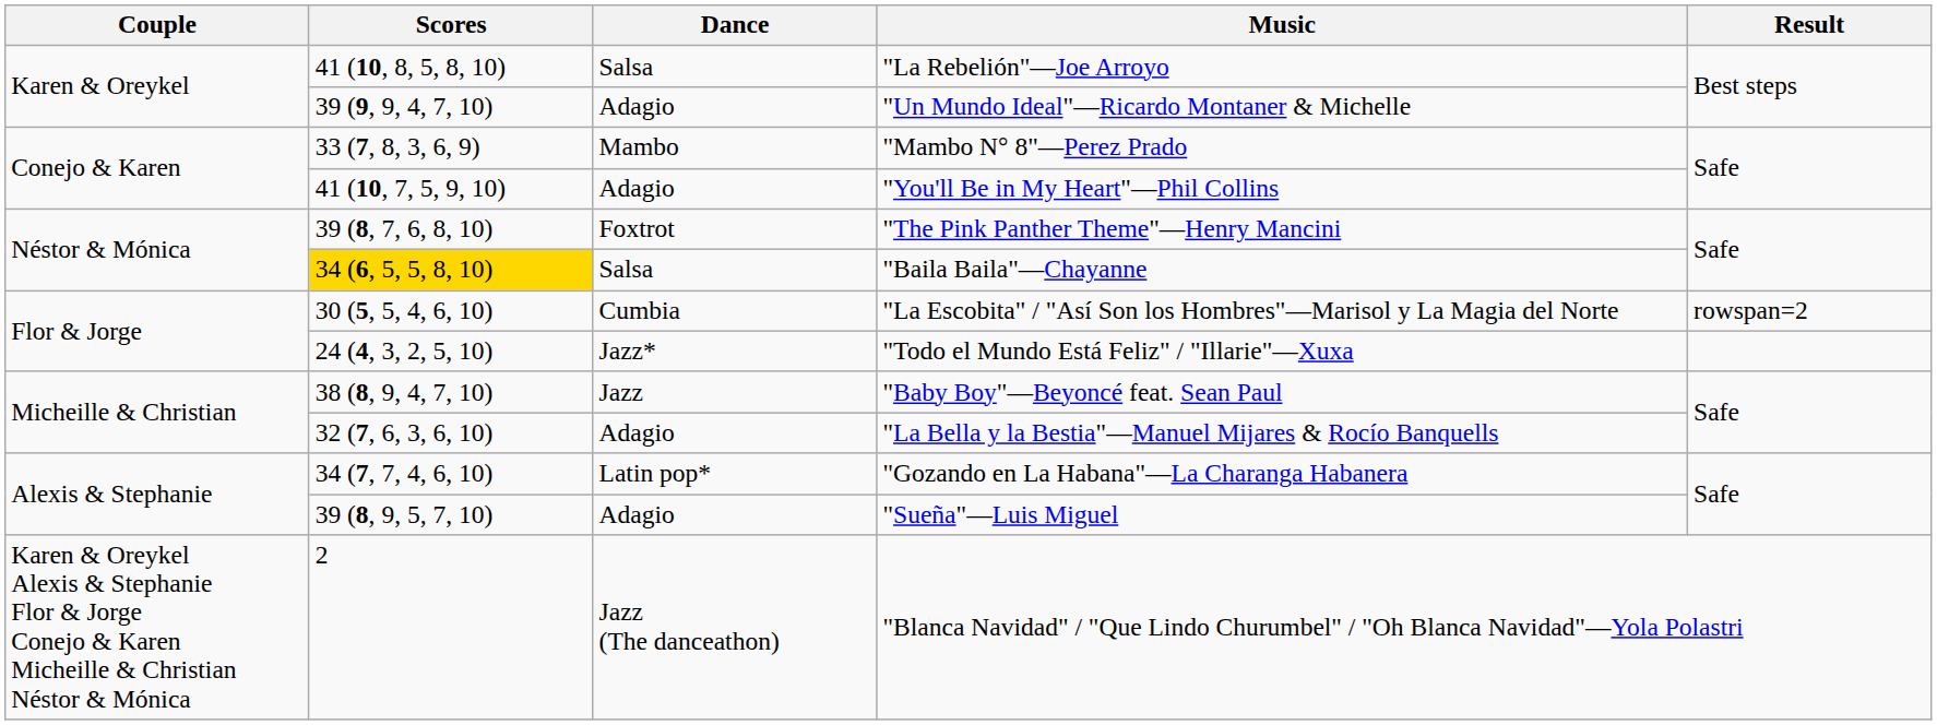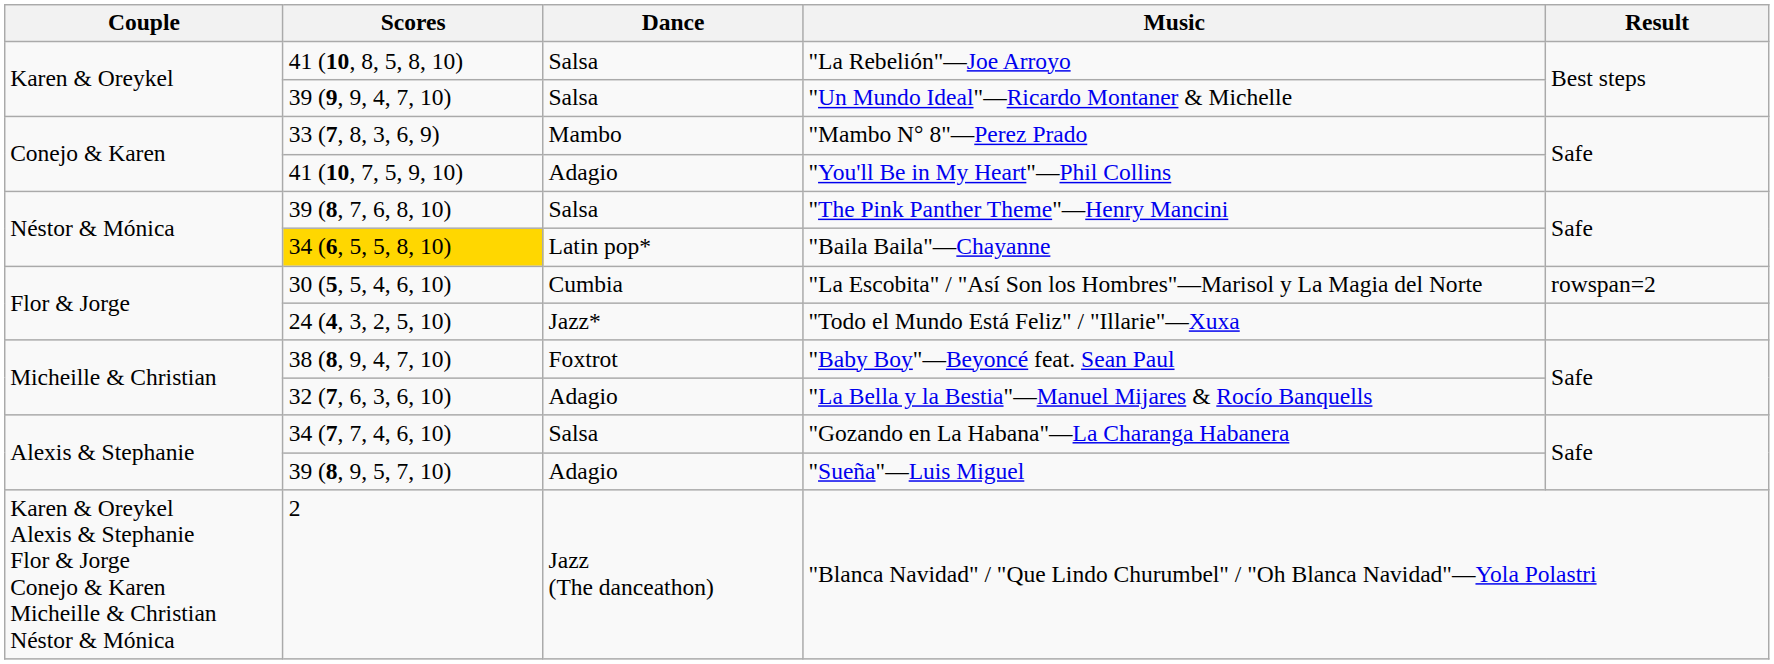"Un Mundo Ideal"—Ricardo Montaner & Michelle | Dance: Adagio -> Salsa
"The Pink Panther Theme"—Henry Mancini | Dance: Foxtrot -> Salsa
"Baila Baila"—Chayanne | Dance: Salsa -> Latin pop*
"Baby Boy"—Beyoncé feat. Sean Paul | Dance: Jazz -> Foxtrot
"Gozando en La Habana"—La Charanga Habanera | Dance: Latin pop* -> Salsa
